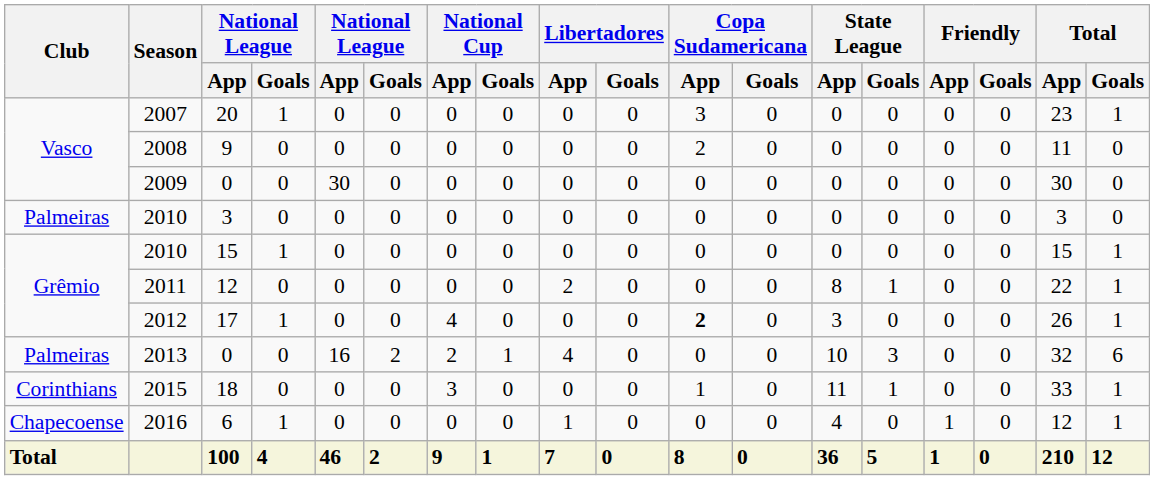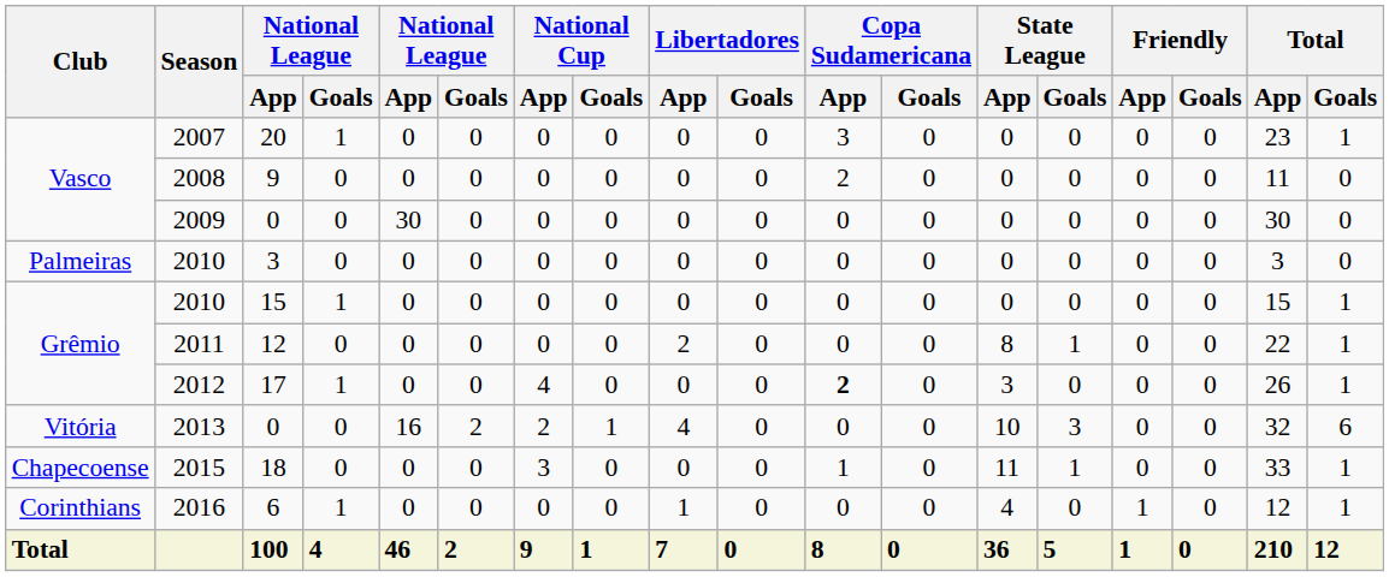2013 | Club: Palmeiras -> Vitória
2015 | Club: Corinthians -> Chapecoense
2016 | Club: Chapecoense -> Corinthians
